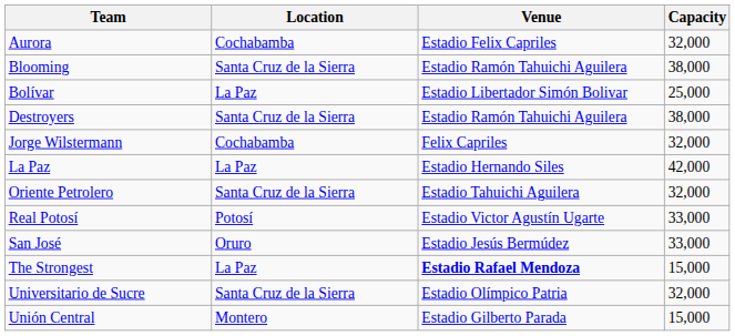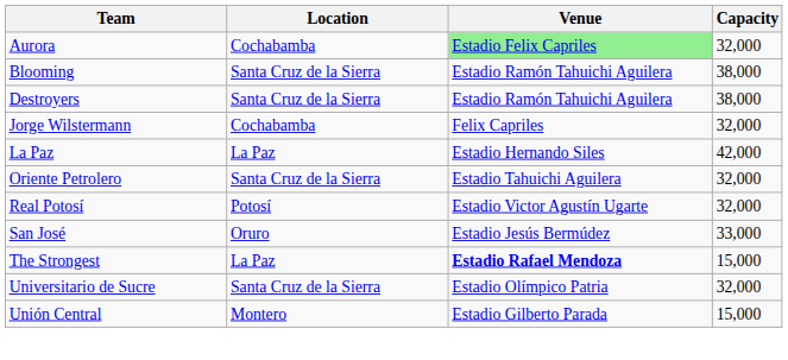Aurora | Venue: no background -> lightgreen background
- row: Bolívar | La Paz | Estadio Libertador Simón Bolivar | 25,000
Real Potosí | Capacity: 33,000 -> 32,000
